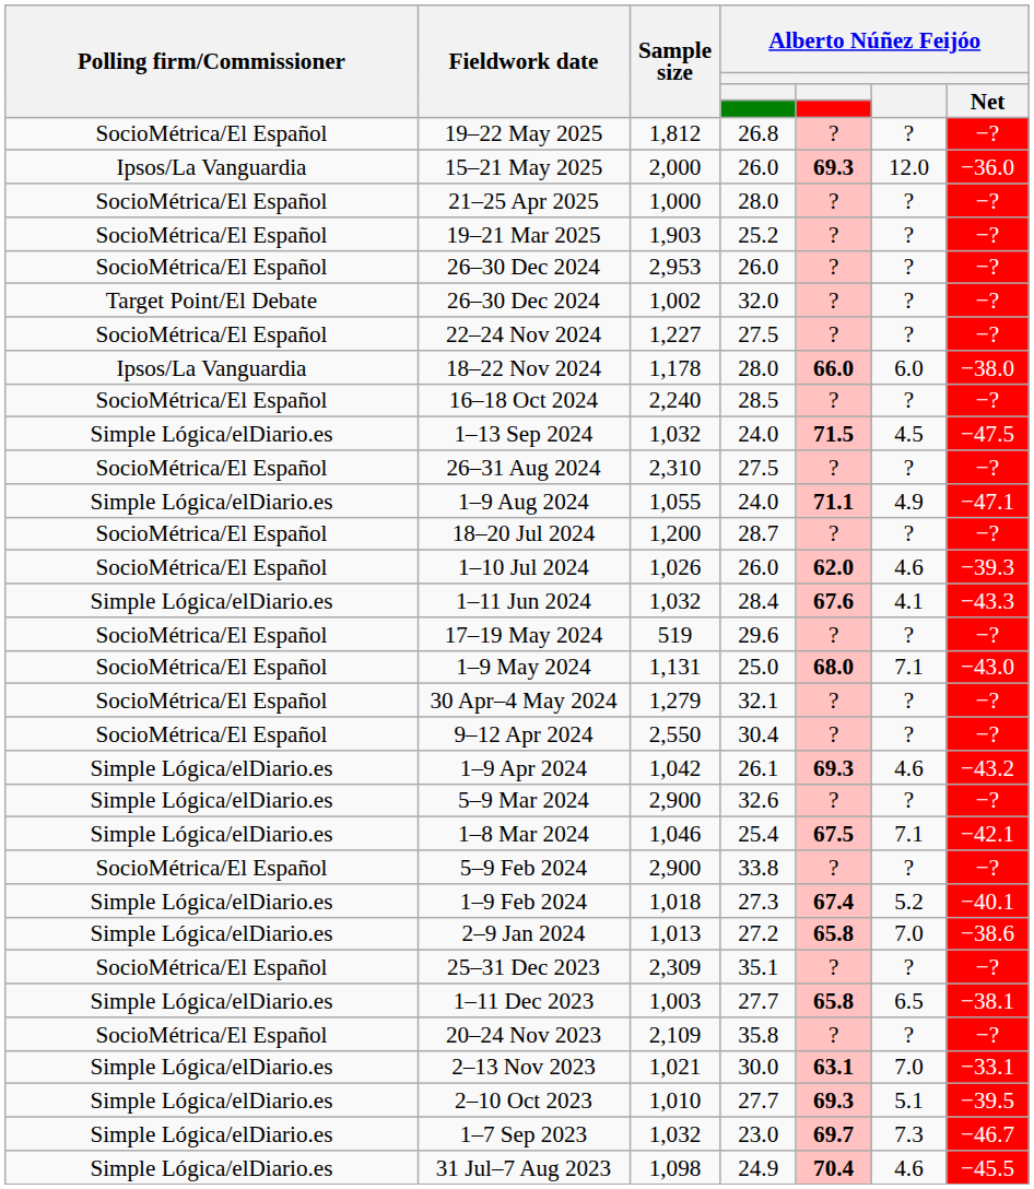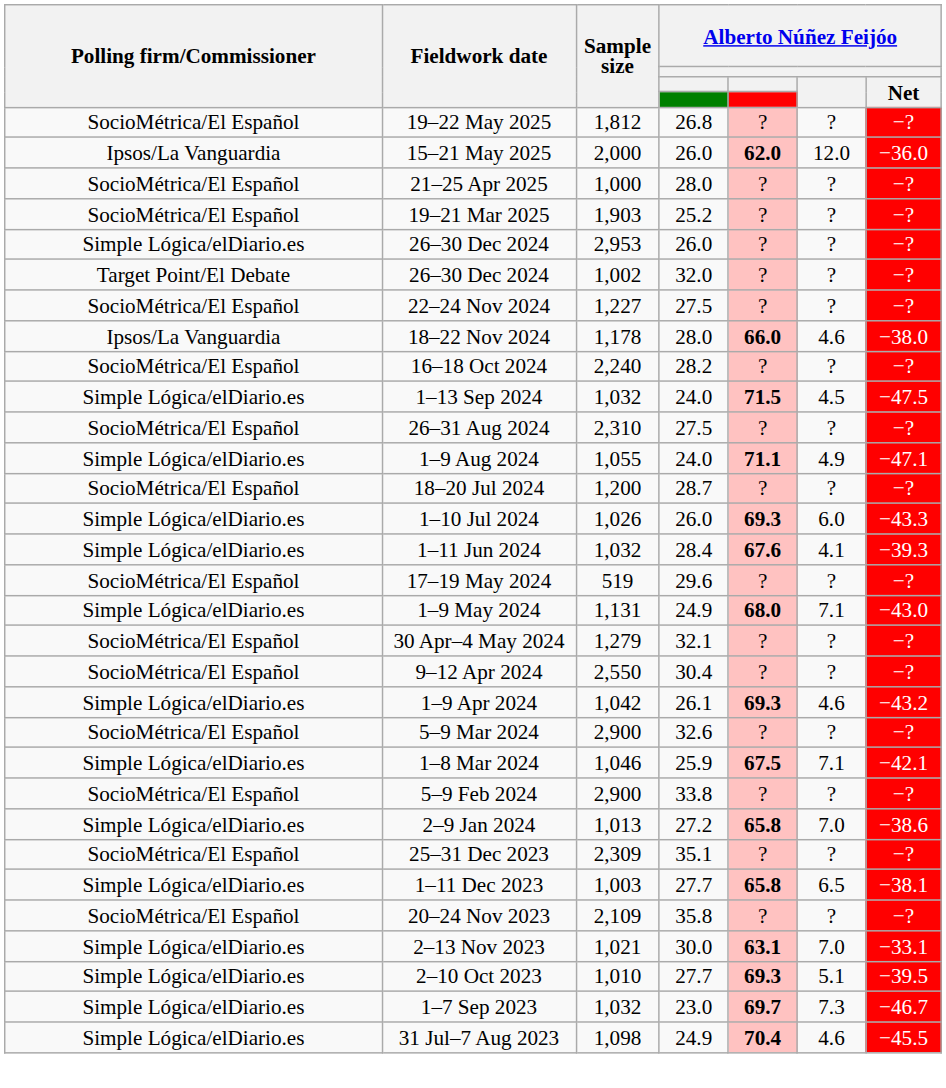15–21 May 2025 | column 5: 69.3 -> 62.0
26–30 Dec 2024 / 2,953 | Polling firm/Commissioner: SocioMétrica/El Español -> Simple Lógica/elDiario.es
18–22 Nov 2024 | column 6: 6.0 -> 4.6
16–18 Oct 2024 | column 4: 28.5 -> 28.2
1–10 Jul 2024 | Polling firm/Commissioner: SocioMétrica/El Español -> Simple Lógica/elDiario.es
1–10 Jul 2024 | column 5: 62.0 -> 69.3
1–10 Jul 2024 | column 6: 4.6 -> 6.0
1–10 Jul 2024 | Alberto Núñez Feijóo / Net: −39.3 -> −43.3
1–11 Jun 2024 | Alberto Núñez Feijóo / Net: −43.3 -> −39.3
1–9 May 2024 | Polling firm/Commissioner: SocioMétrica/El Español -> Simple Lógica/elDiario.es
1–9 May 2024 | column 4: 25.0 -> 24.9
5–9 Mar 2024 | Polling firm/Commissioner: Simple Lógica/elDiario.es -> SocioMétrica/El Español
1–8 Mar 2024 | column 4: 25.4 -> 25.9
- row: Simple Lógica/elDiario.es | 1–9 Feb 2024 | 1,018 | 27.3 | 67.4 | 5.2 | −40.1
